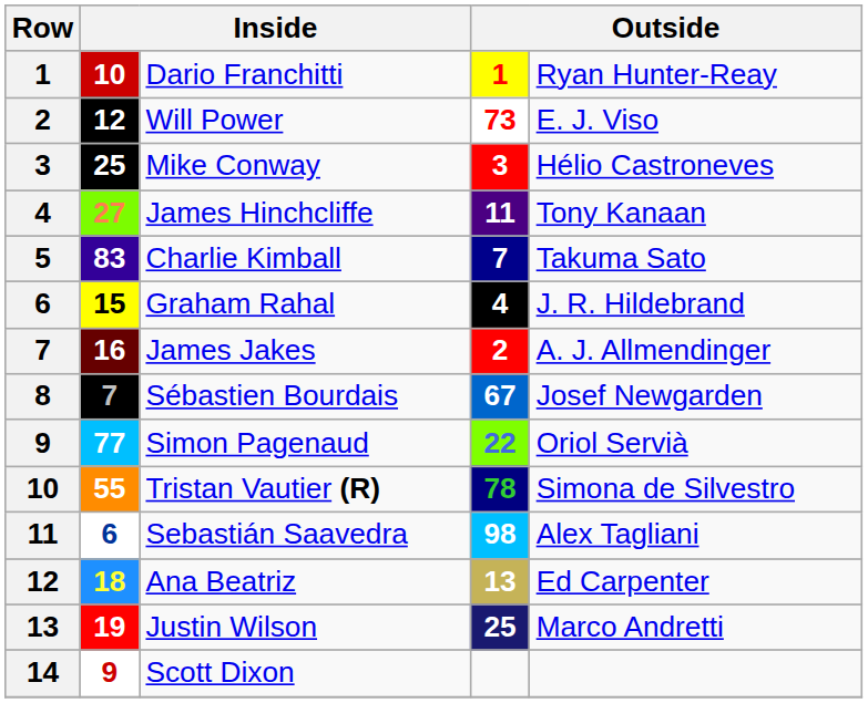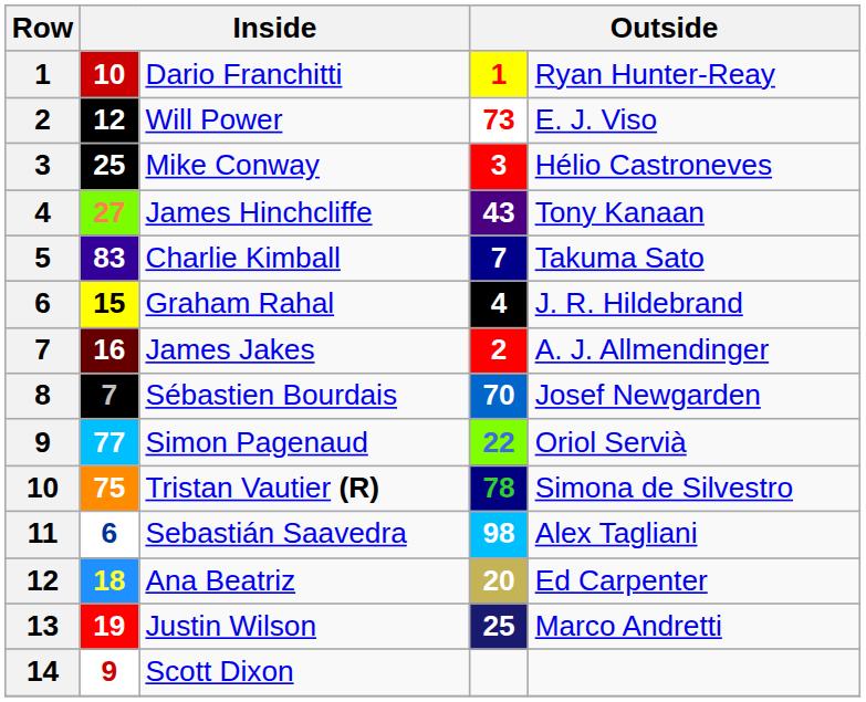James Hinchcliffe | column 4: 11 -> 43
Sébastien Bourdais | column 4: 67 -> 70
Tristan Vautier (R) | column 2: 55 -> 75
Ana Beatriz | column 4: 13 -> 20
